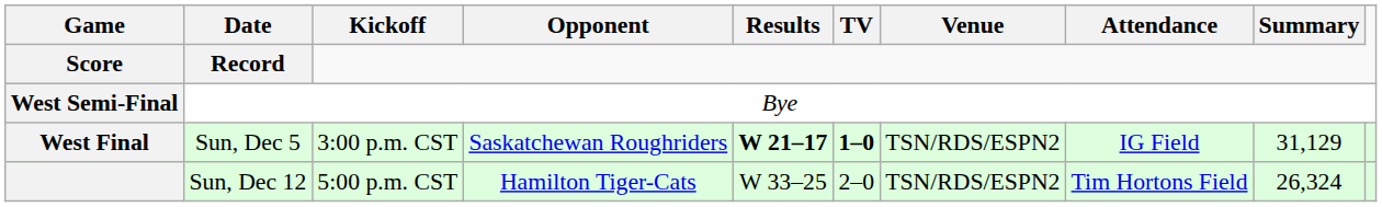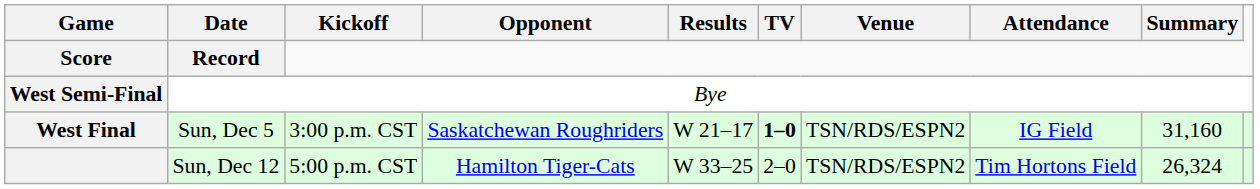West Final | Results: bold -> normal
West Final | Summary: 31,129 -> 31,160
